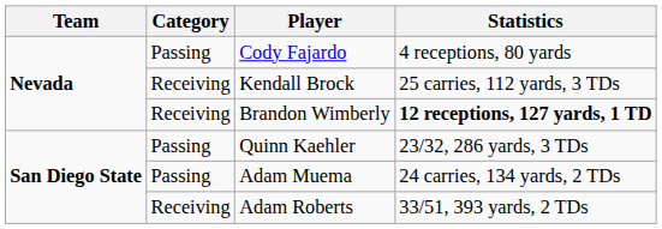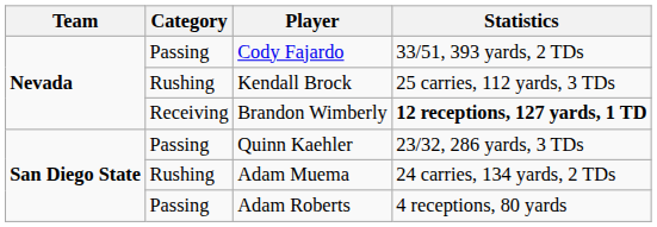Cody Fajardo | Statistics: 4 receptions, 80 yards -> 33/51, 393 yards, 2 TDs
Kendall Brock | Category: Receiving -> Rushing
Adam Muema | Category: Passing -> Rushing
Adam Roberts | Category: Receiving -> Passing
Adam Roberts | Statistics: 33/51, 393 yards, 2 TDs -> 4 receptions, 80 yards
